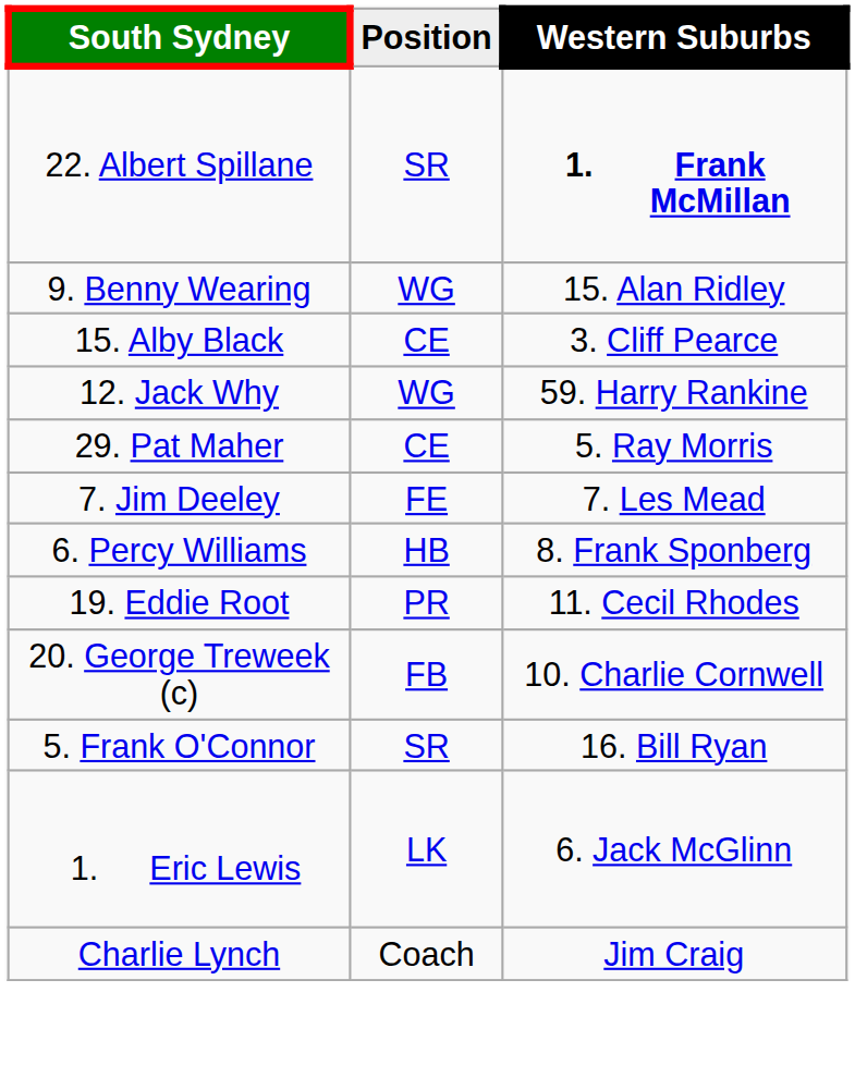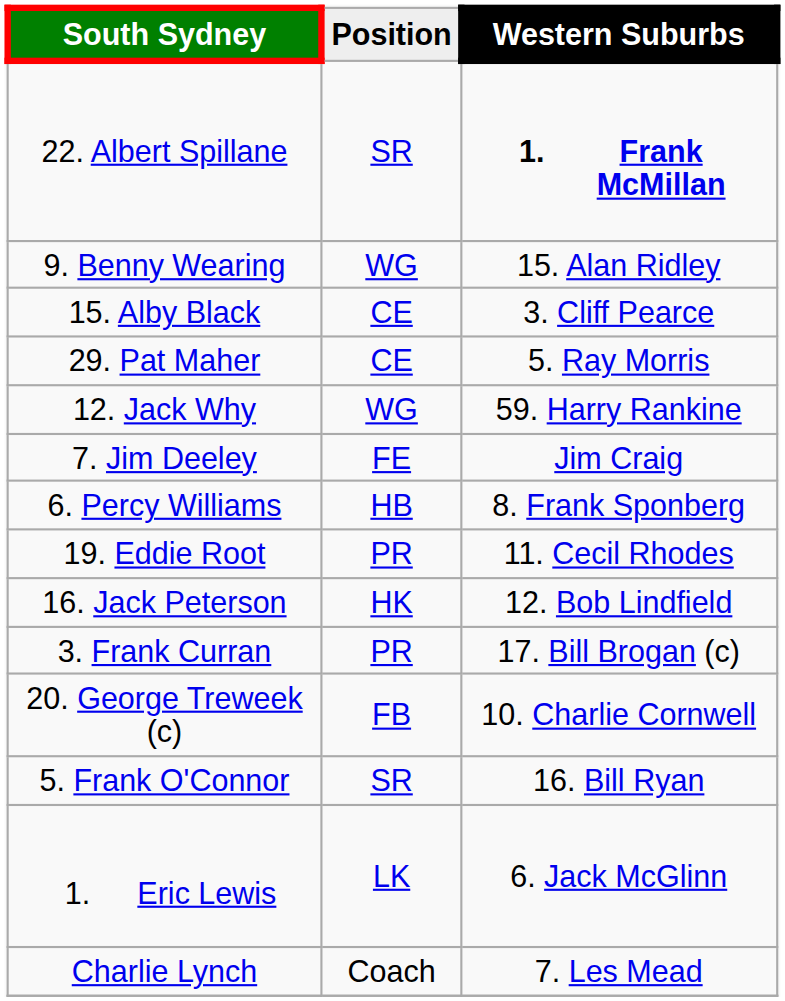rows swapped: 29. Pat Maher <-> 12. Jack Why
7. Jim Deeley | Western Suburbs: 7. Les Mead -> Jim Craig
+ row: 16. Jack Peterson | HK | 12. Bob Lindfield
+ row: 3. Frank Curran | PR | 17. Bill Brogan (c)
Charlie Lynch | Western Suburbs: Jim Craig -> 7. Les Mead
